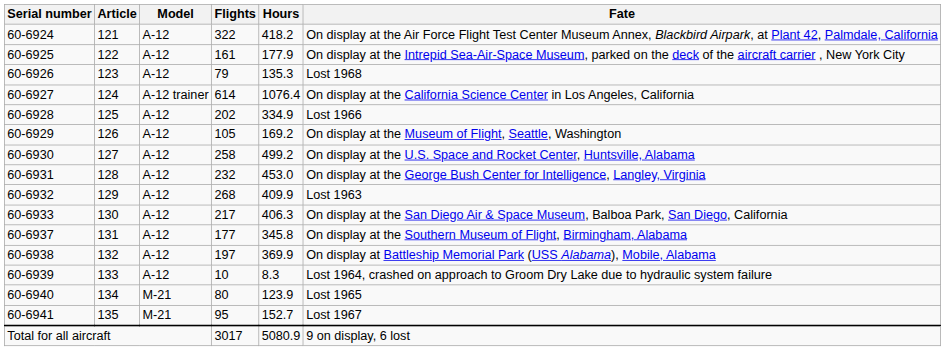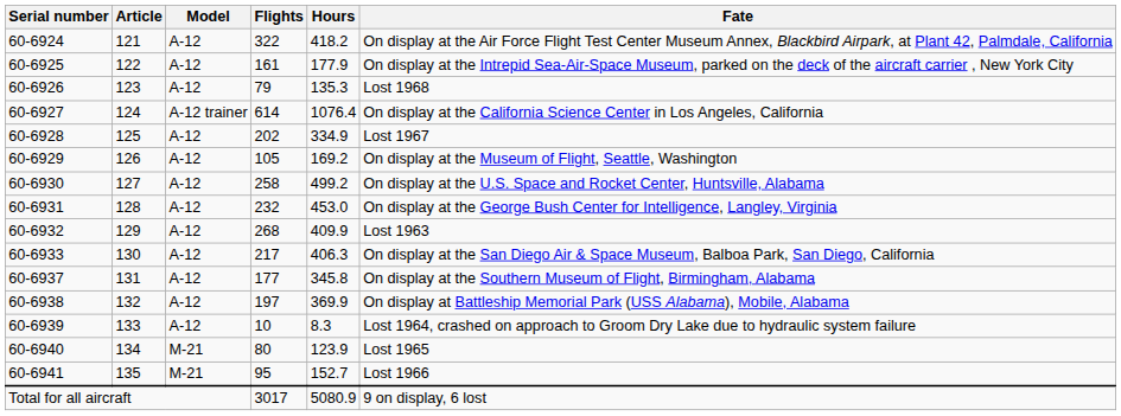60-6928 | Fate: Lost 1966 -> Lost 1967
60-6941 | Fate: Lost 1967 -> Lost 1966
